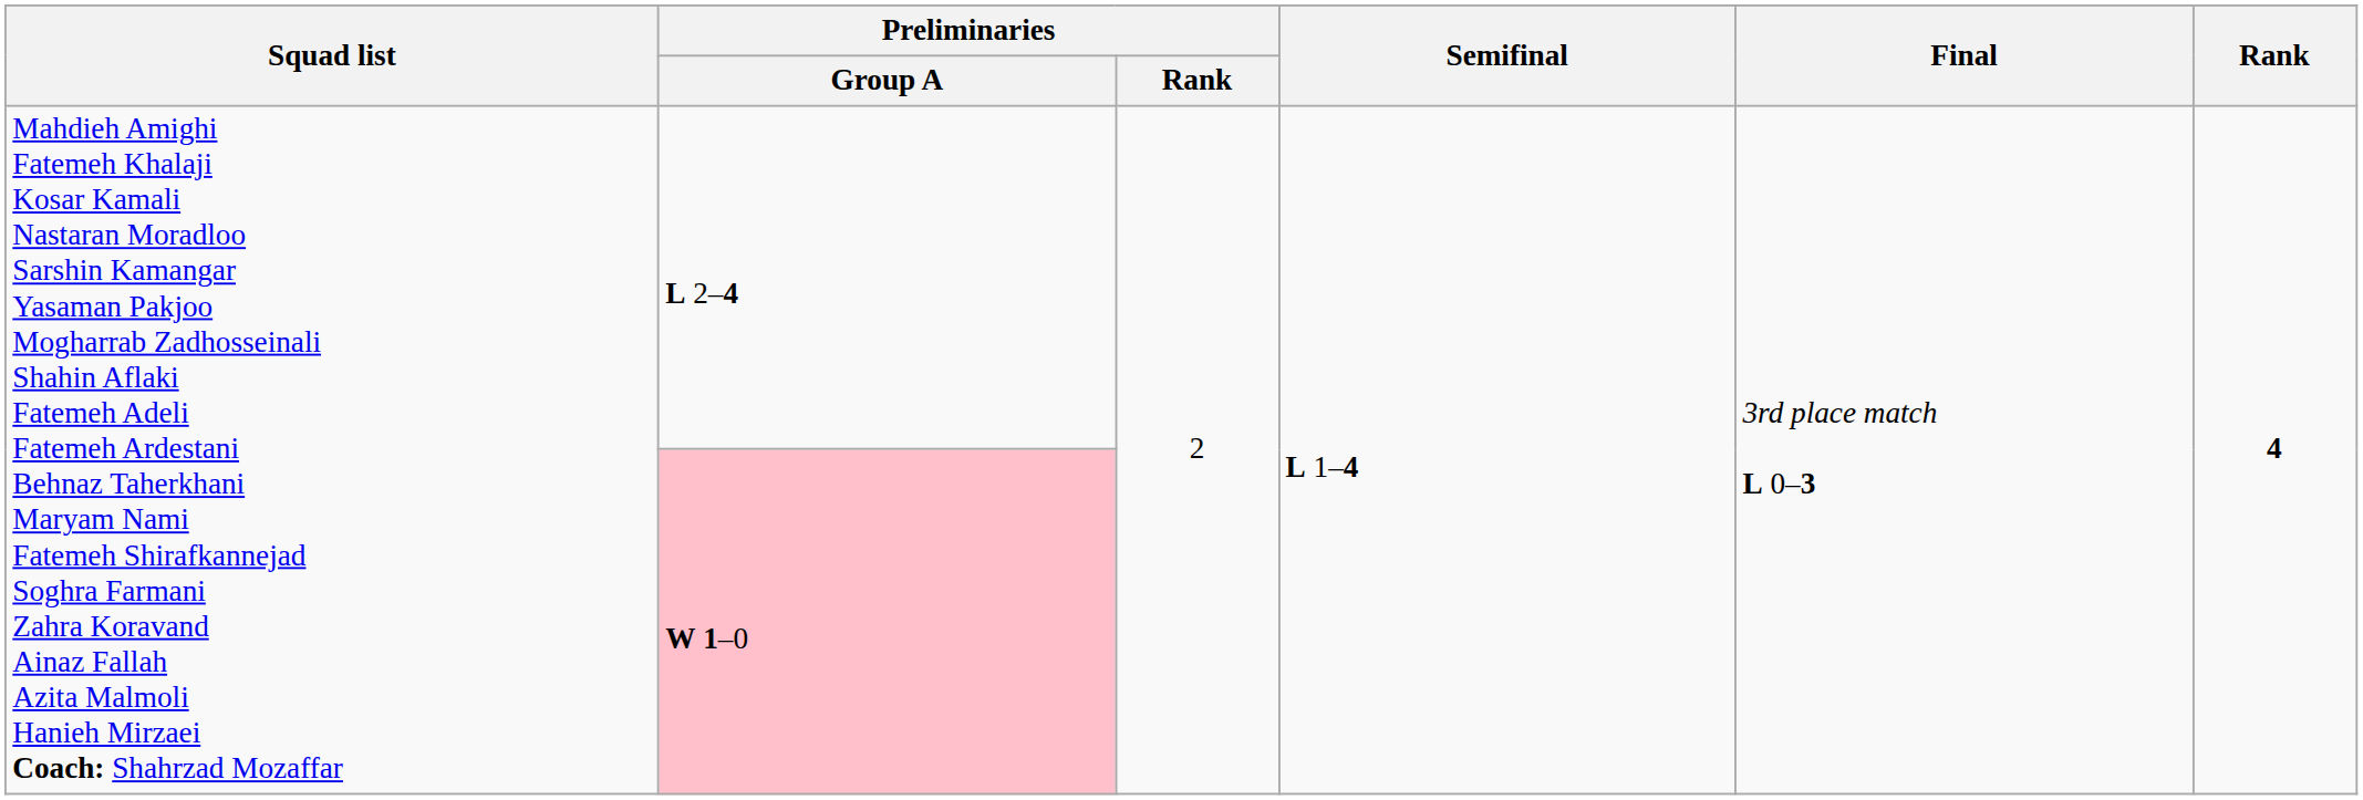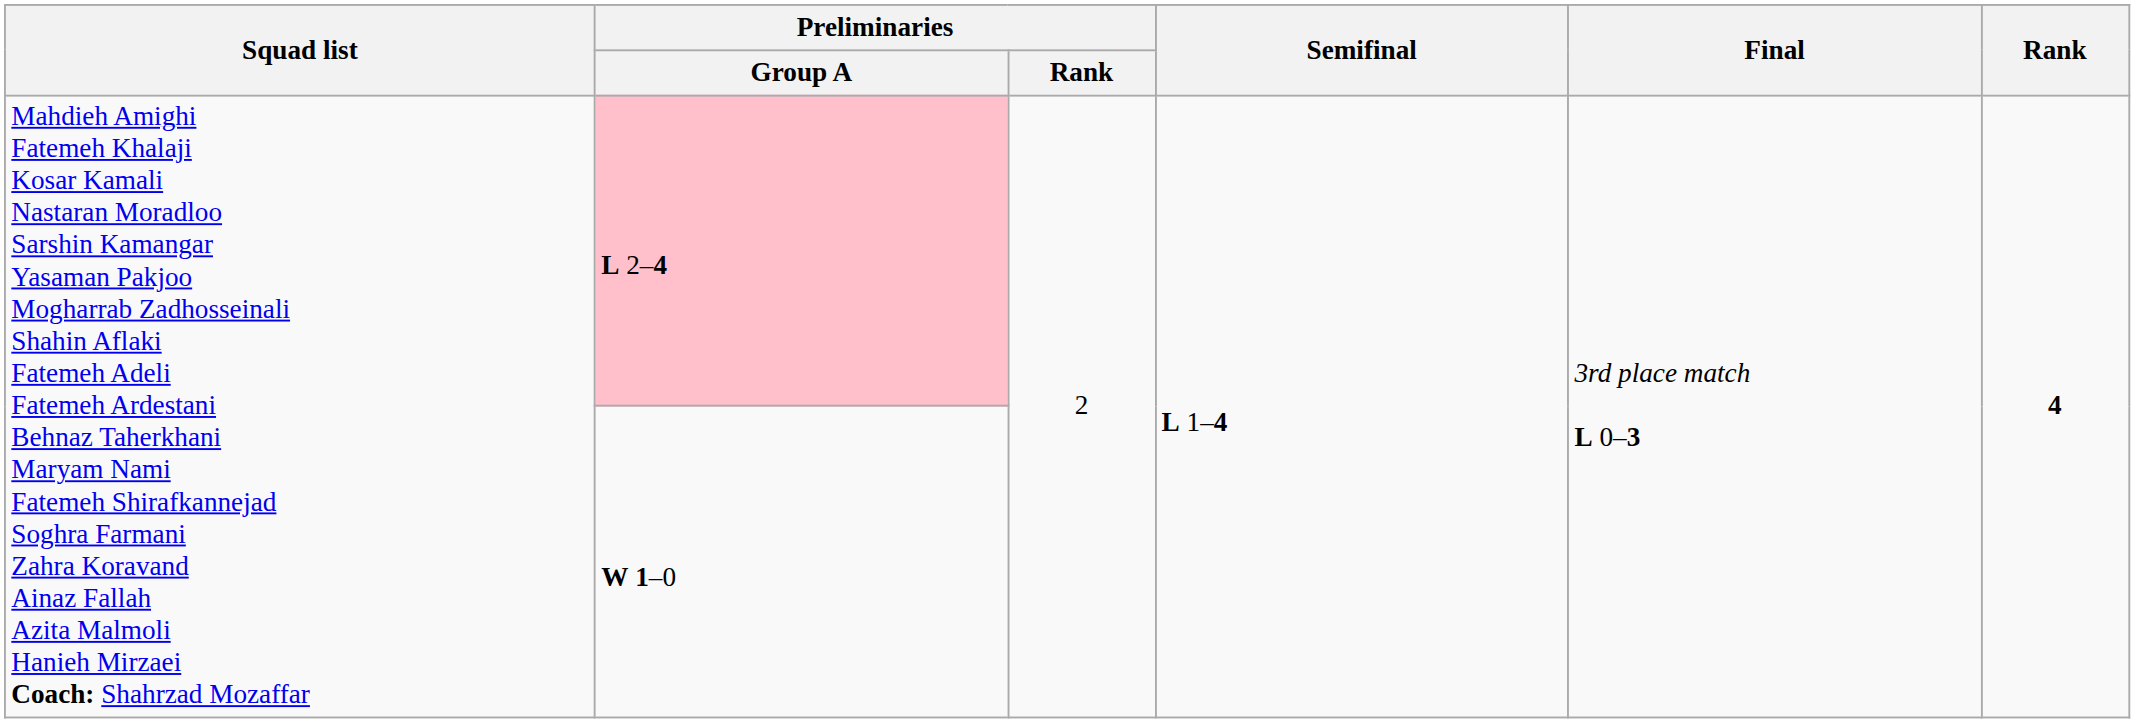L 2–4 | Preliminaries / Group A: no background -> pink background
W 1–0 | Preliminaries / Group A: pink background -> no background
